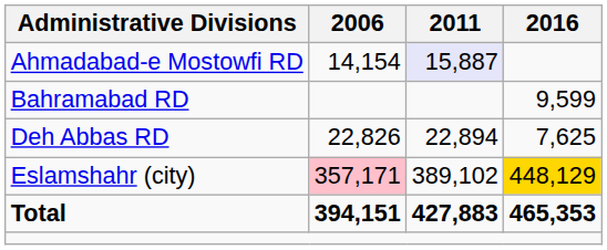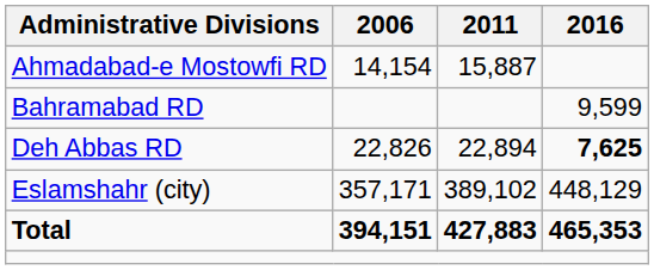Ahmadabad-e Mostowfi RD | 2011: lavender background -> no background
Deh Abbas RD | 2016: normal -> bold
Eslamshahr (city) | 2006: pink background -> no background
Eslamshahr (city) | 2016: gold background -> no background
